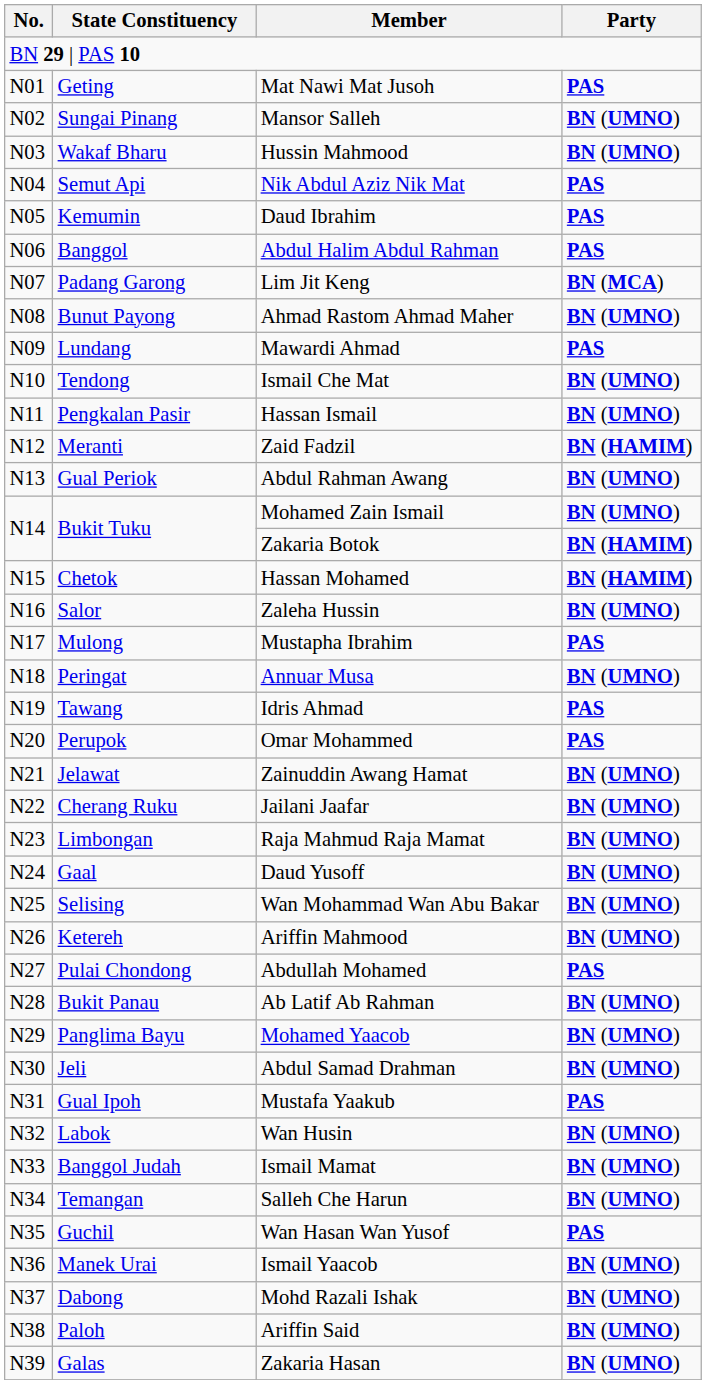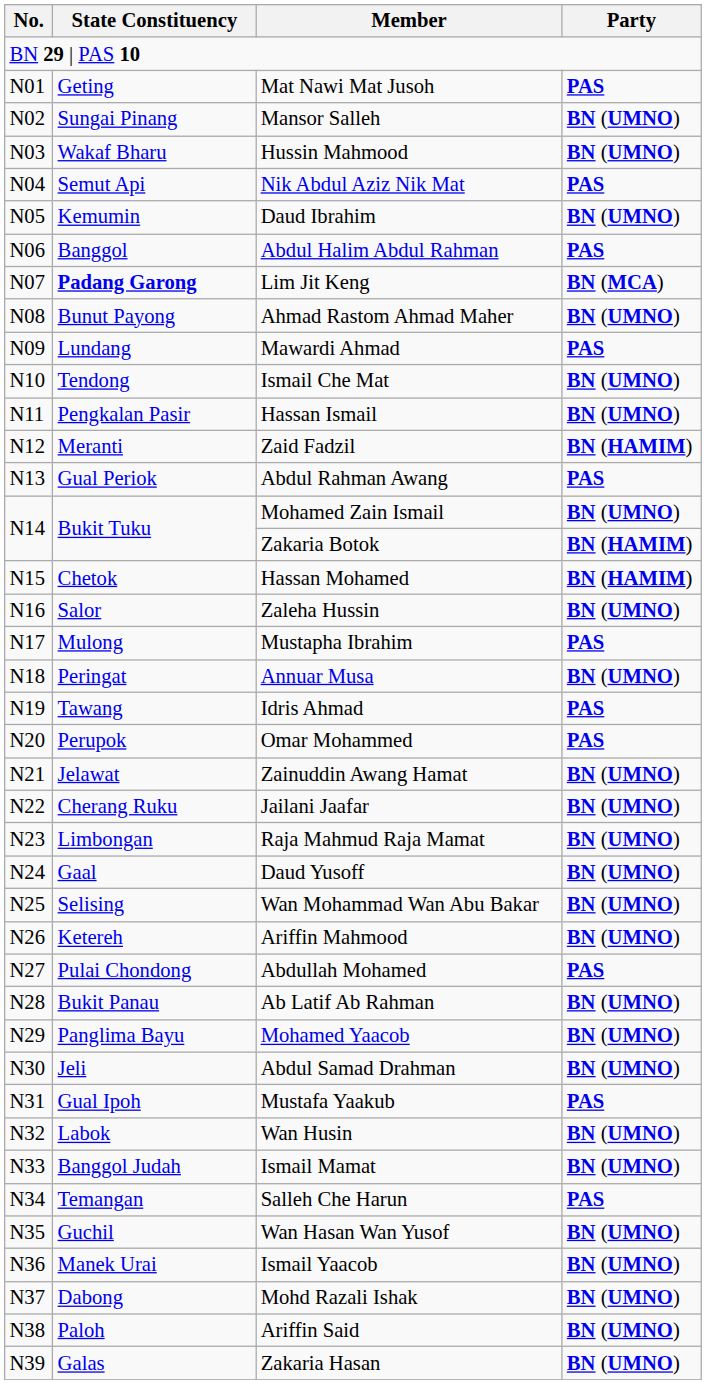Daud Ibrahim | Party: PAS -> BN (UMNO)
Lim Jit Keng | State Constituency: normal -> bold
Abdul Rahman Awang | Party: BN (UMNO) -> PAS
Salleh Che Harun | Party: BN (UMNO) -> PAS
Wan Hasan Wan Yusof | Party: PAS -> BN (UMNO)
